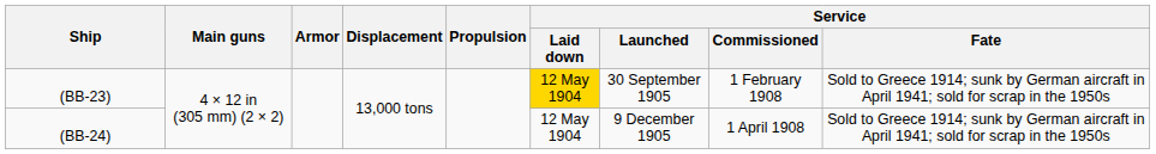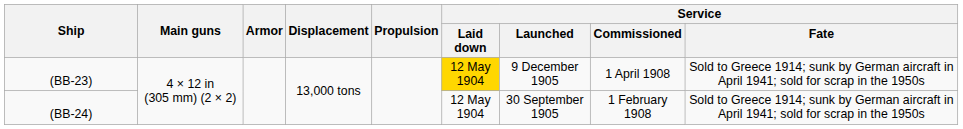(BB-23) | Service / Launched: 30 September 1905 -> 9 December 1905
(BB-23) | Service / Commissioned: 1 February 1908 -> 1 April 1908
(BB-24) | Service / Launched: 9 December 1905 -> 30 September 1905
(BB-24) | Service / Commissioned: 1 April 1908 -> 1 February 1908
